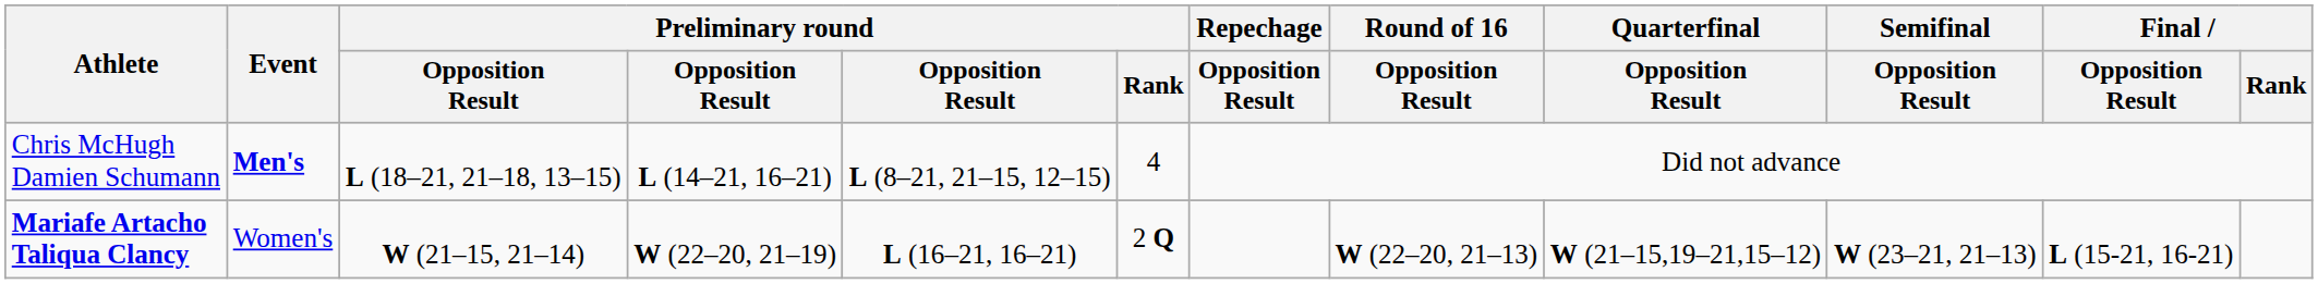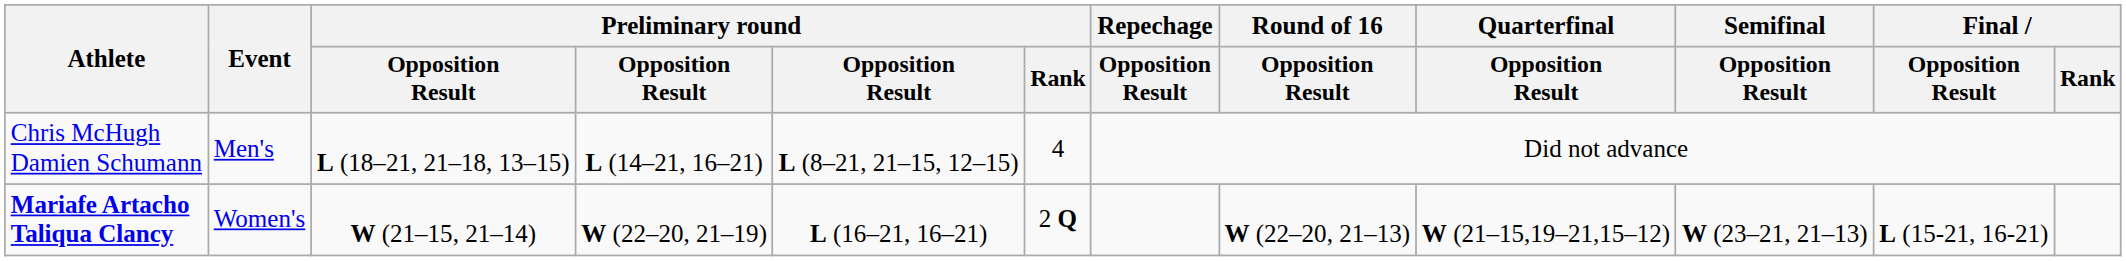Chris McHugh Damien Schumann | Event: bold -> normal
